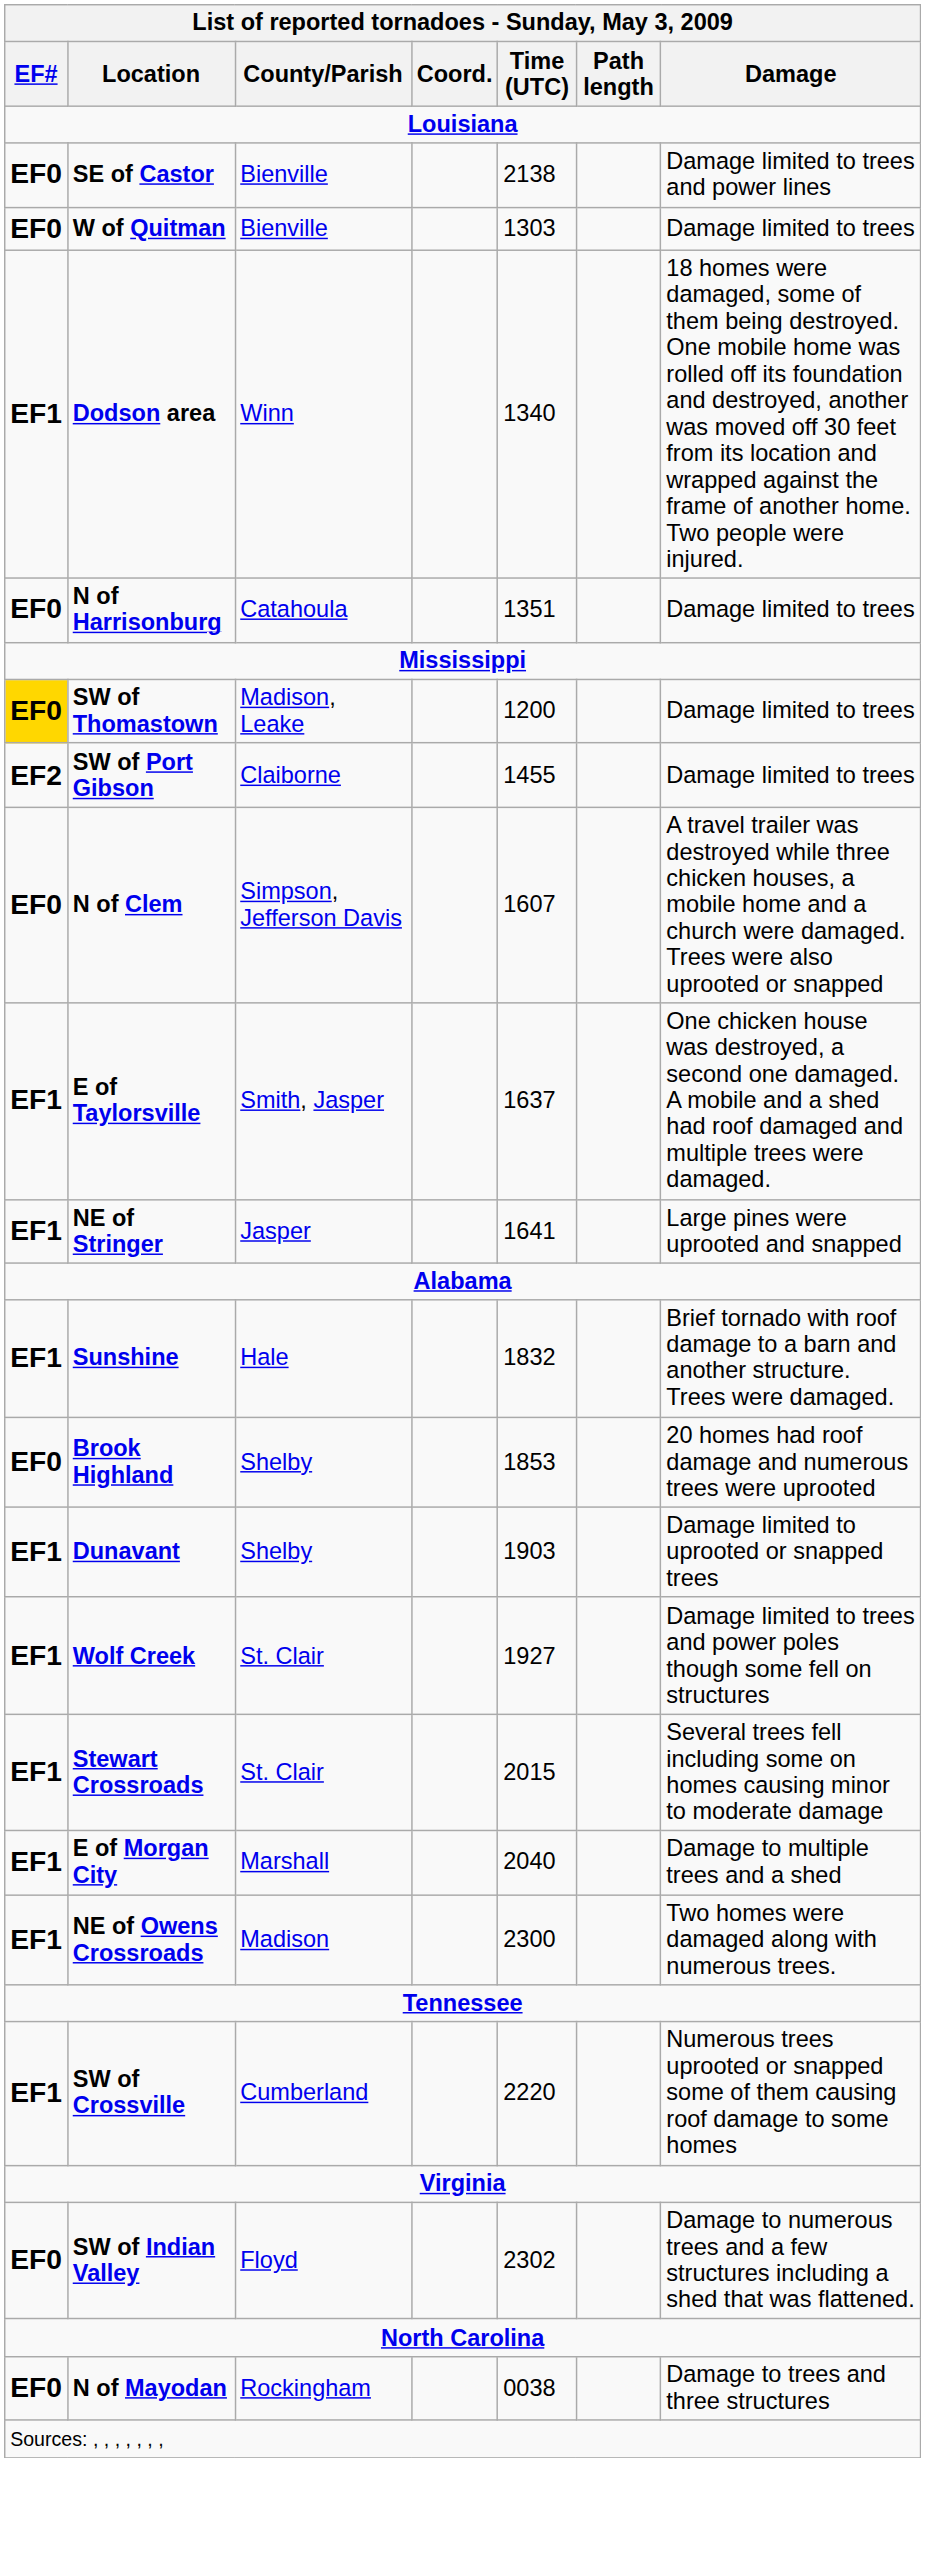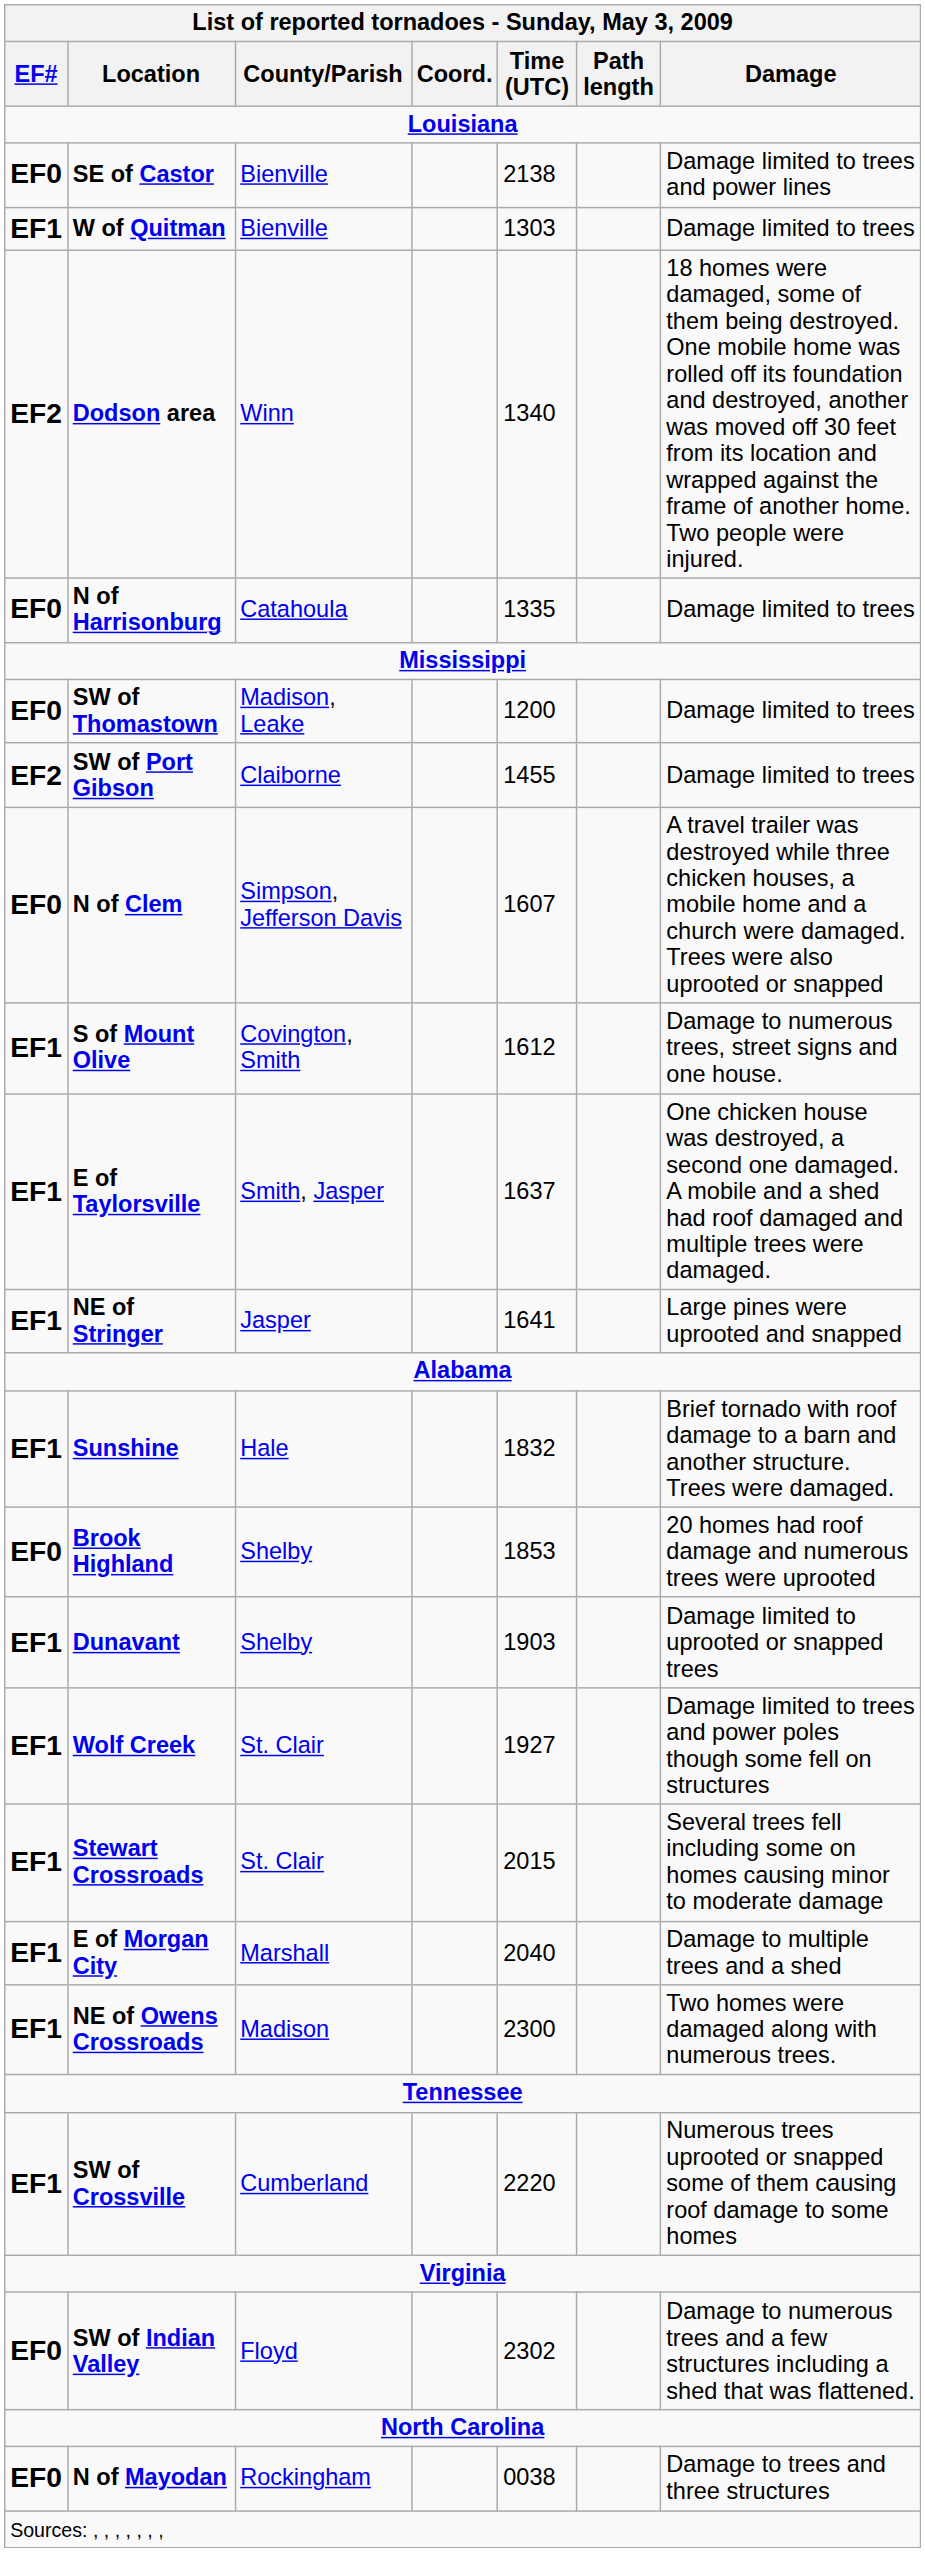W of Quitman | EF#: EF0 -> EF1
Dodson area | EF#: EF1 -> EF2
N of Harrisonburg | Time (UTC): 1351 -> 1335
SW of Thomastown | EF#: gold background -> no background
+ row: EF1 | S of Mount Olive | Covington, Smith | 1612 | Damage to numerous trees, street signs and one house.
